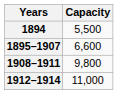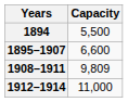1908–1911 | Capacity: 9,800 -> 9,809
